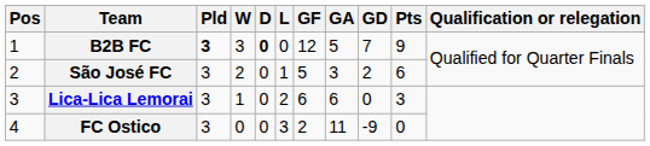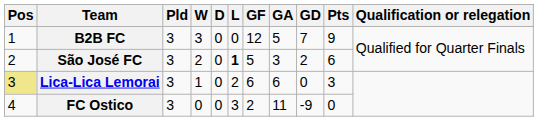B2B FC | Pld: bold -> normal
B2B FC | D: bold -> normal
São José FC | L: normal -> bold
Lica-Lica Lemorai | Pos: no background -> khaki background
